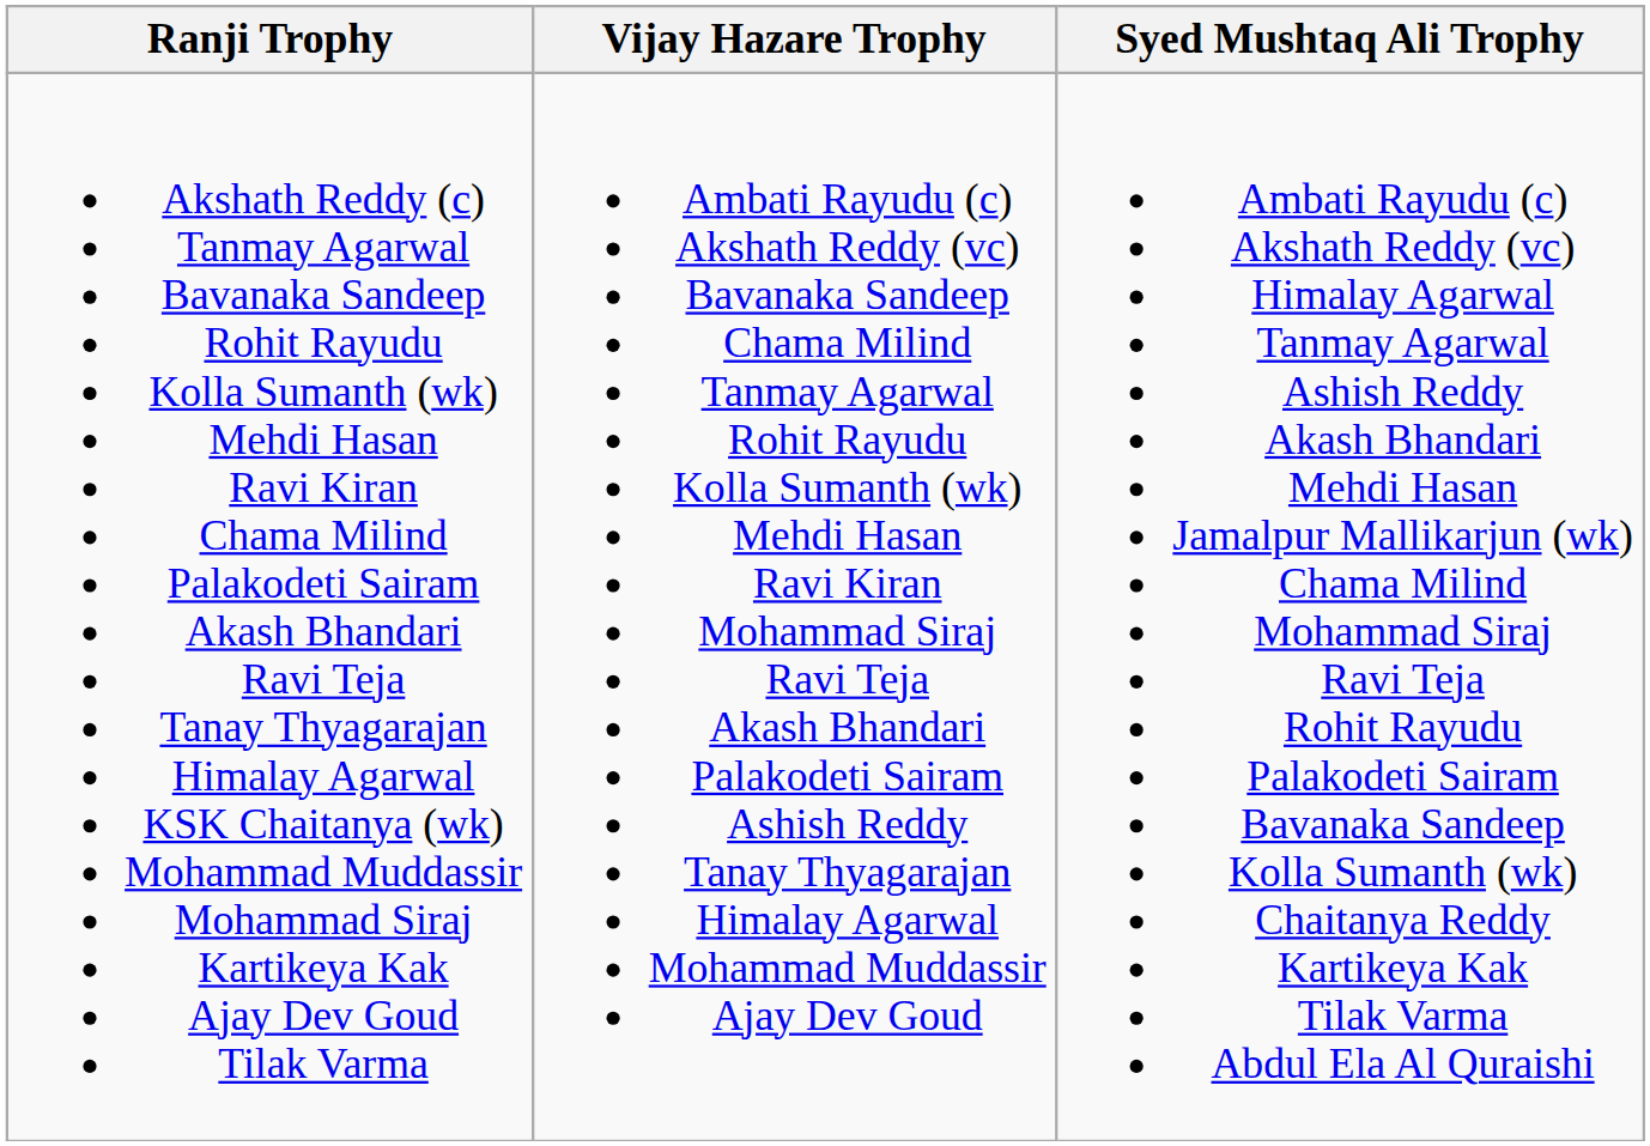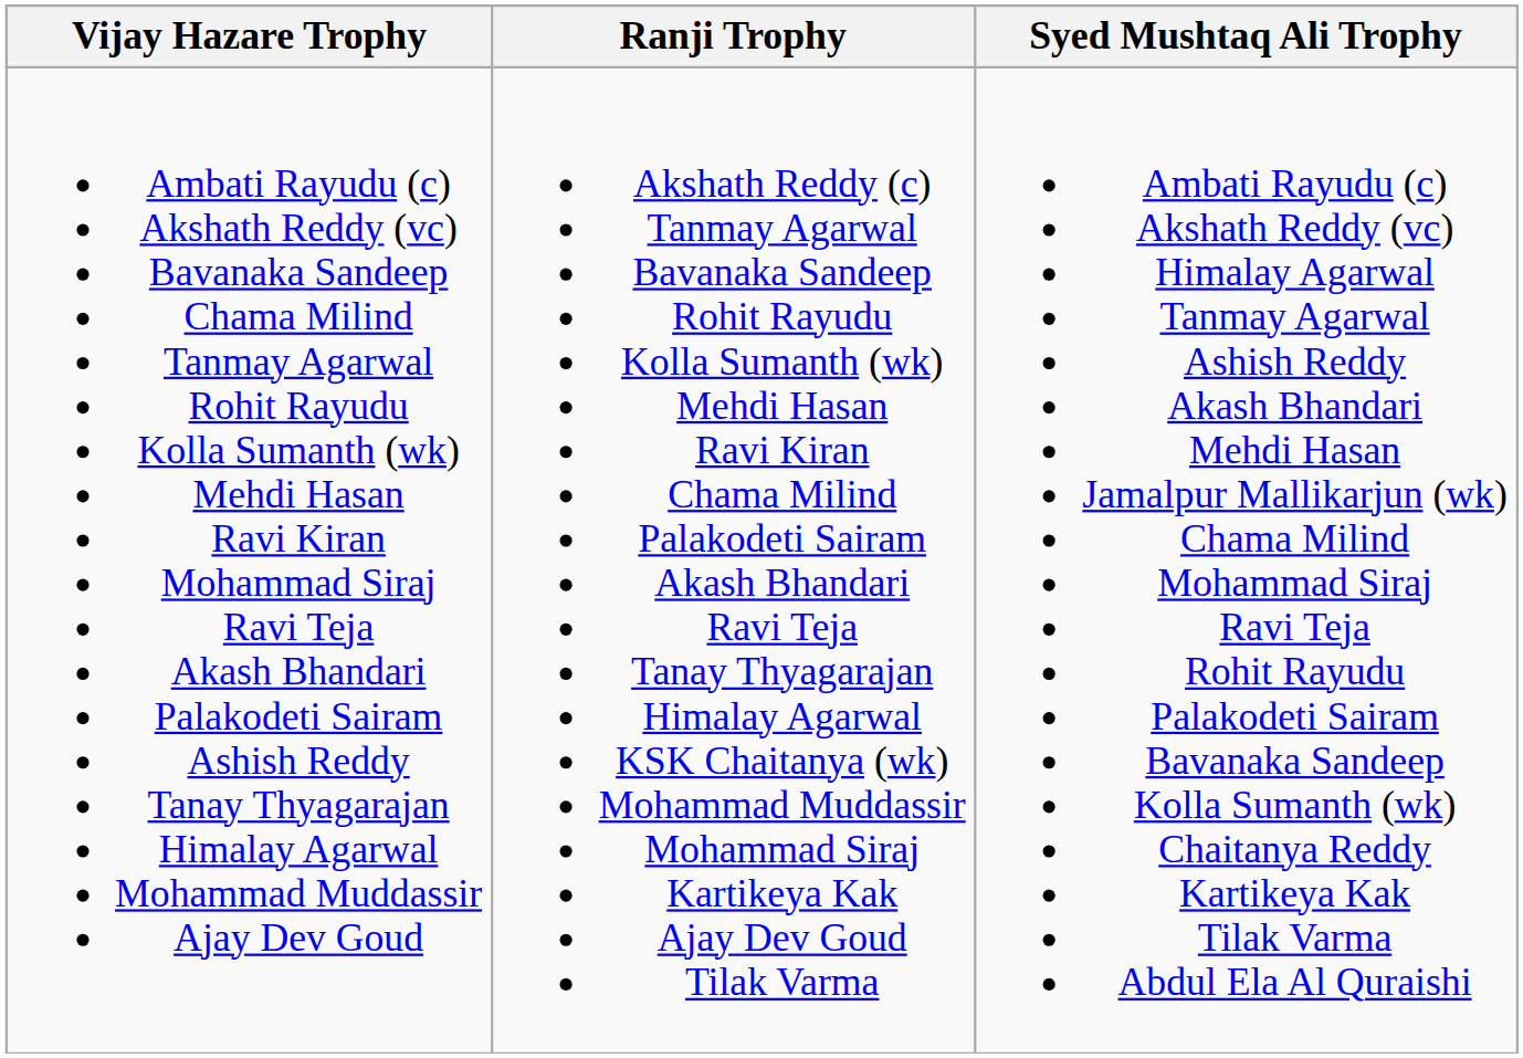columns swapped: Vijay Hazare Trophy <-> Ranji Trophy
